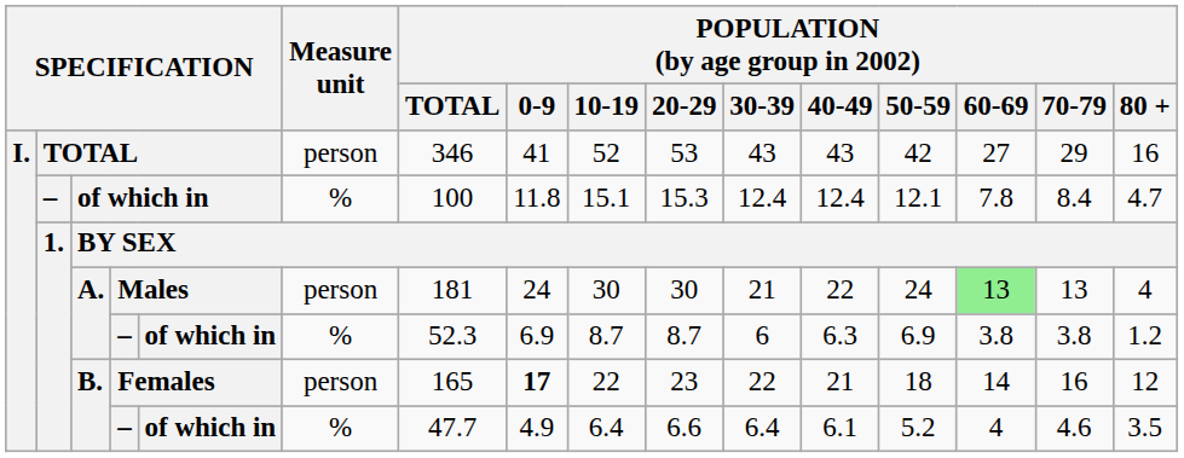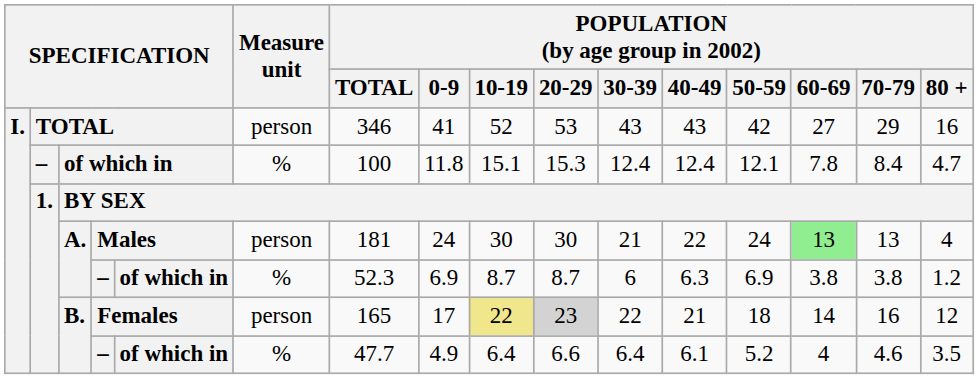Females | POPULATION (by age group in 2002) / 0-9: bold -> normal
Females | POPULATION (by age group in 2002) / 10-19: no background -> khaki background
Females | POPULATION (by age group in 2002) / 20-29: no background -> lightgrey background
